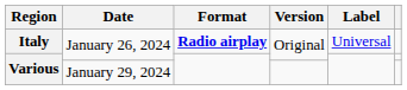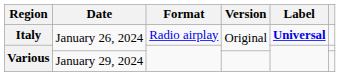Italy | Format: bold -> normal
Italy | Label: normal -> bold
